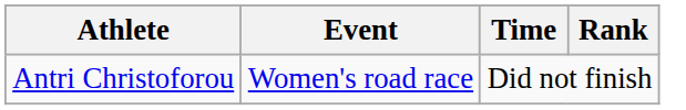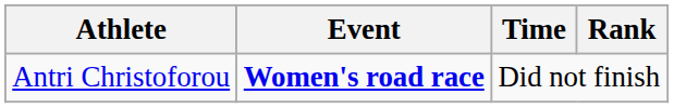Antri Christoforou | Event: normal -> bold
